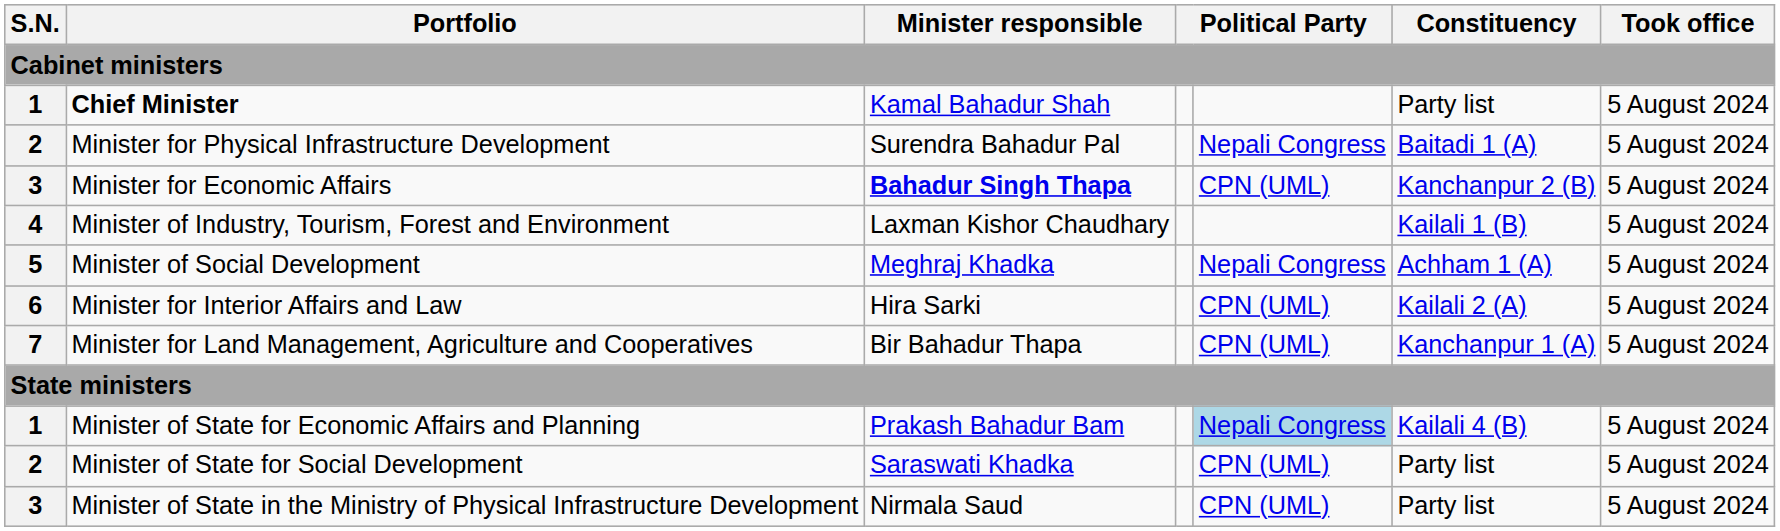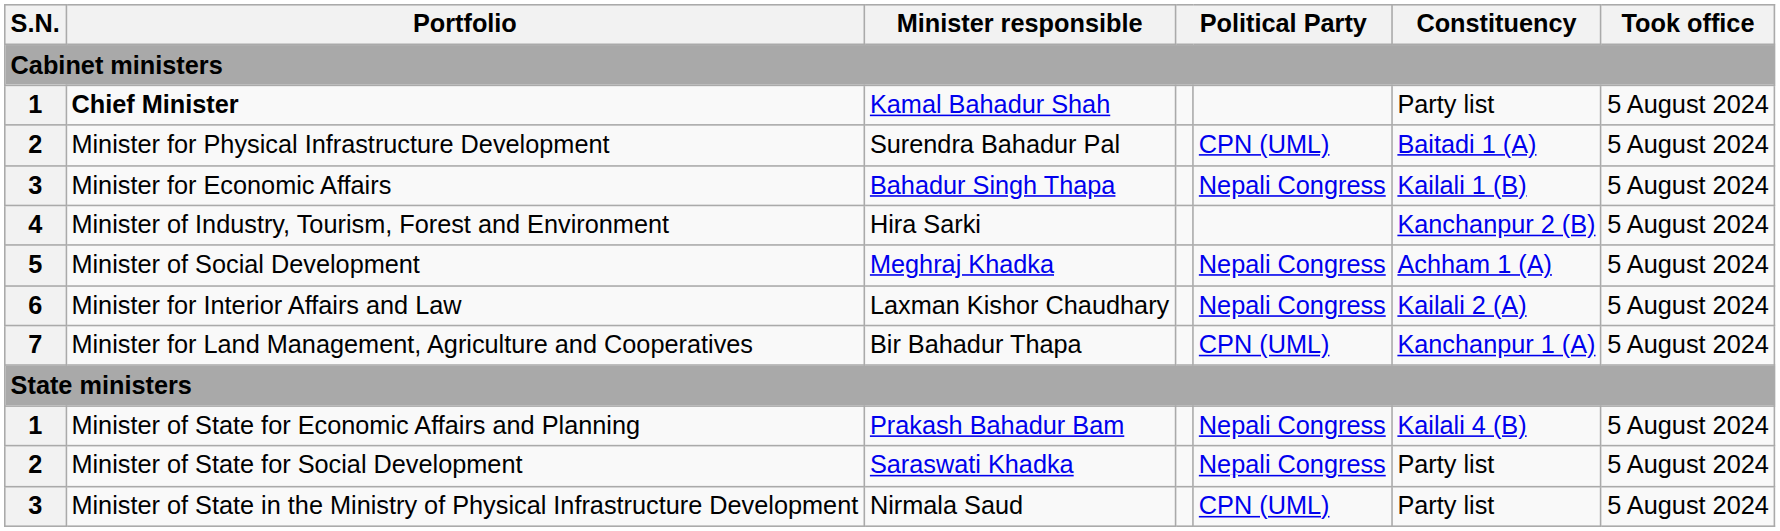Minister for Physical Infrastructure Development | column 5: Nepali Congress -> CPN (UML)
Minister for Economic Affairs | Minister responsible: bold -> normal
Minister for Economic Affairs | column 5: CPN (UML) -> Nepali Congress
Minister for Economic Affairs | Constituency: Kanchanpur 2 (B) -> Kailali 1 (B)
Minister of Industry, Tourism, Forest and Environment | Minister responsible: Laxman Kishor Chaudhary -> Hira Sarki
Minister of Industry, Tourism, Forest and Environment | Constituency: Kailali 1 (B) -> Kanchanpur 2 (B)
Minister for Interior Affairs and Law | Minister responsible: Hira Sarki -> Laxman Kishor Chaudhary
Minister for Interior Affairs and Law | column 5: CPN (UML) -> Nepali Congress
Minister of State for Economic Affairs and Planning | column 5: lightblue background -> no background
Minister of State for Social Development | column 5: CPN (UML) -> Nepali Congress
